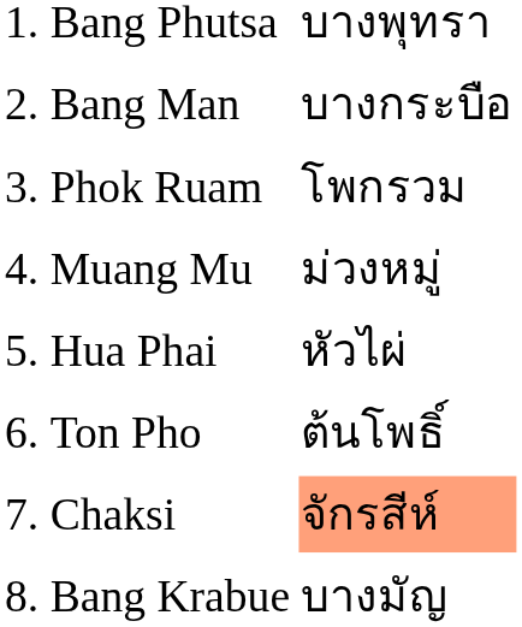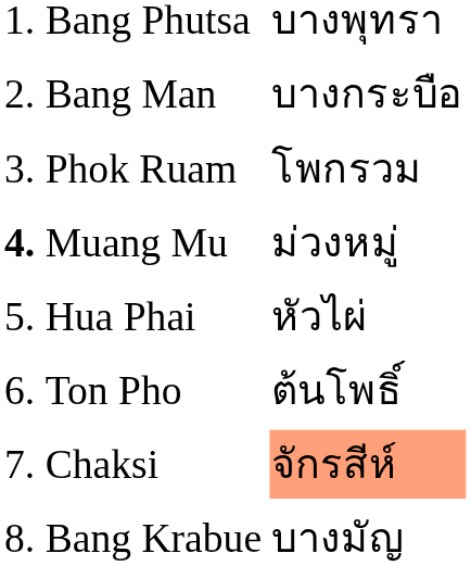Muang Mu | column 1: normal -> bold
